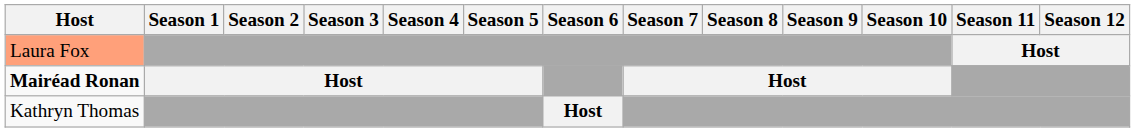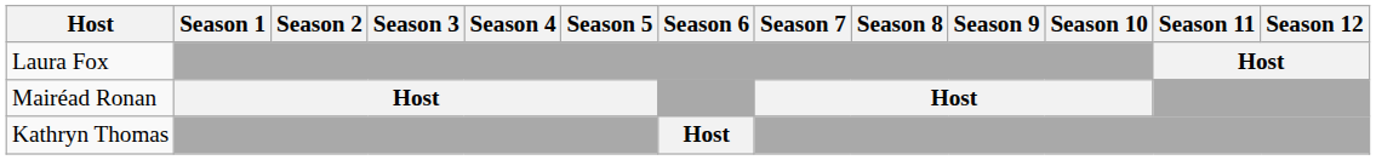Laura Fox | Host: lightsalmon background -> no background
Mairéad Ronan | Host: bold -> normal
